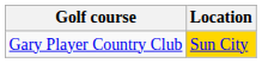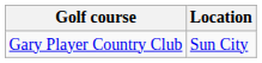Gary Player Country Club | Location: gold background -> no background
